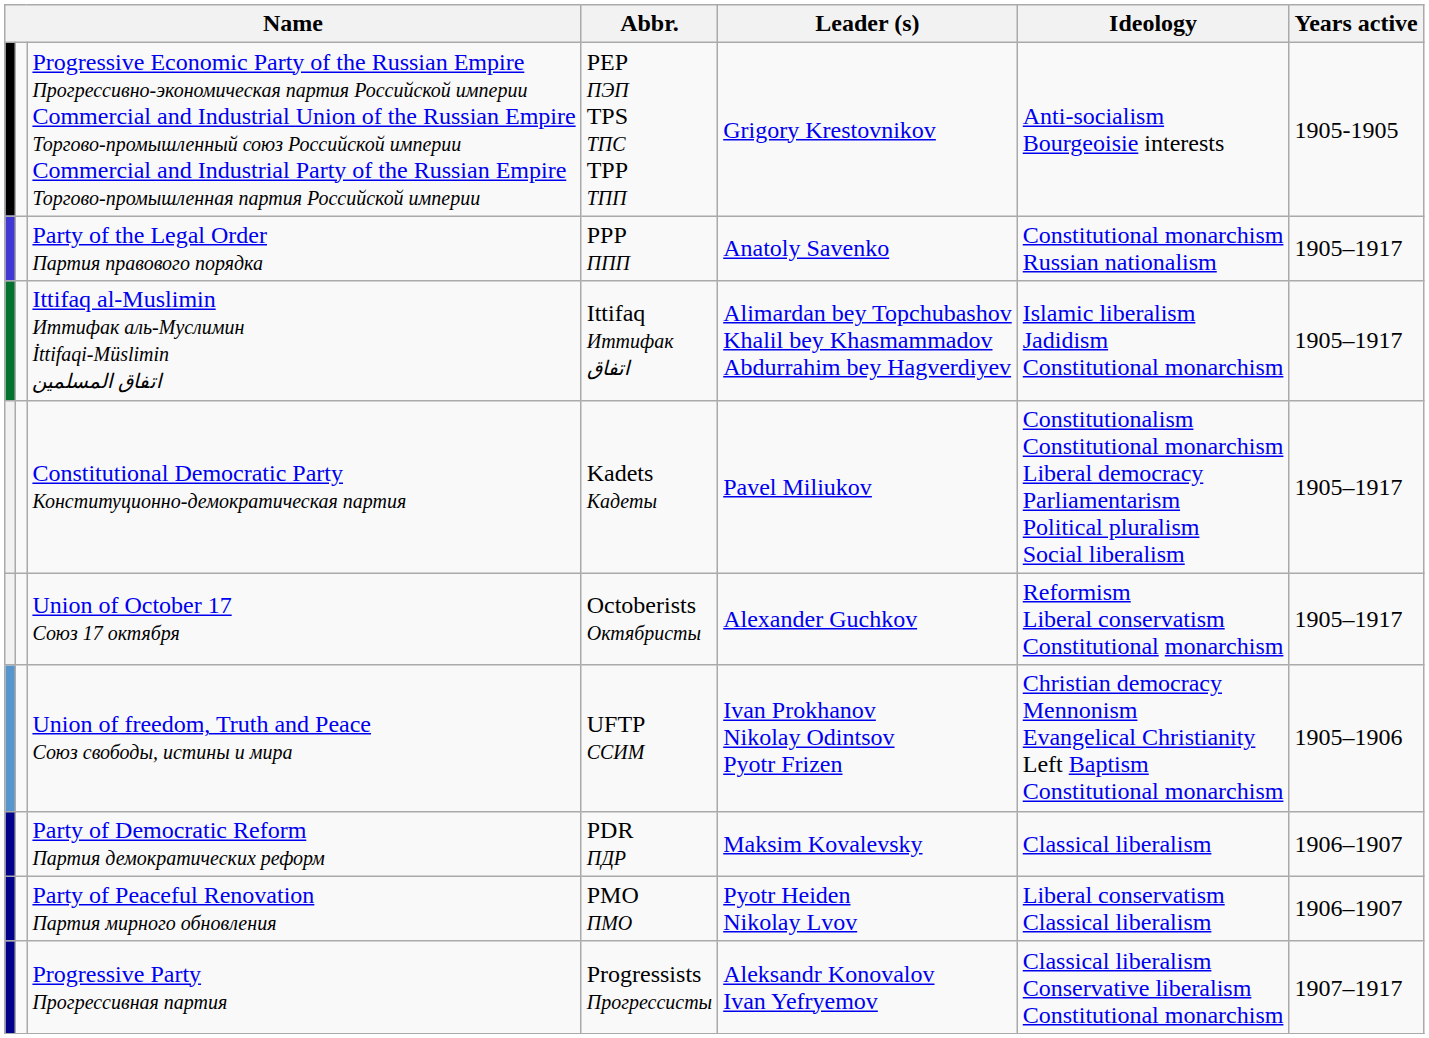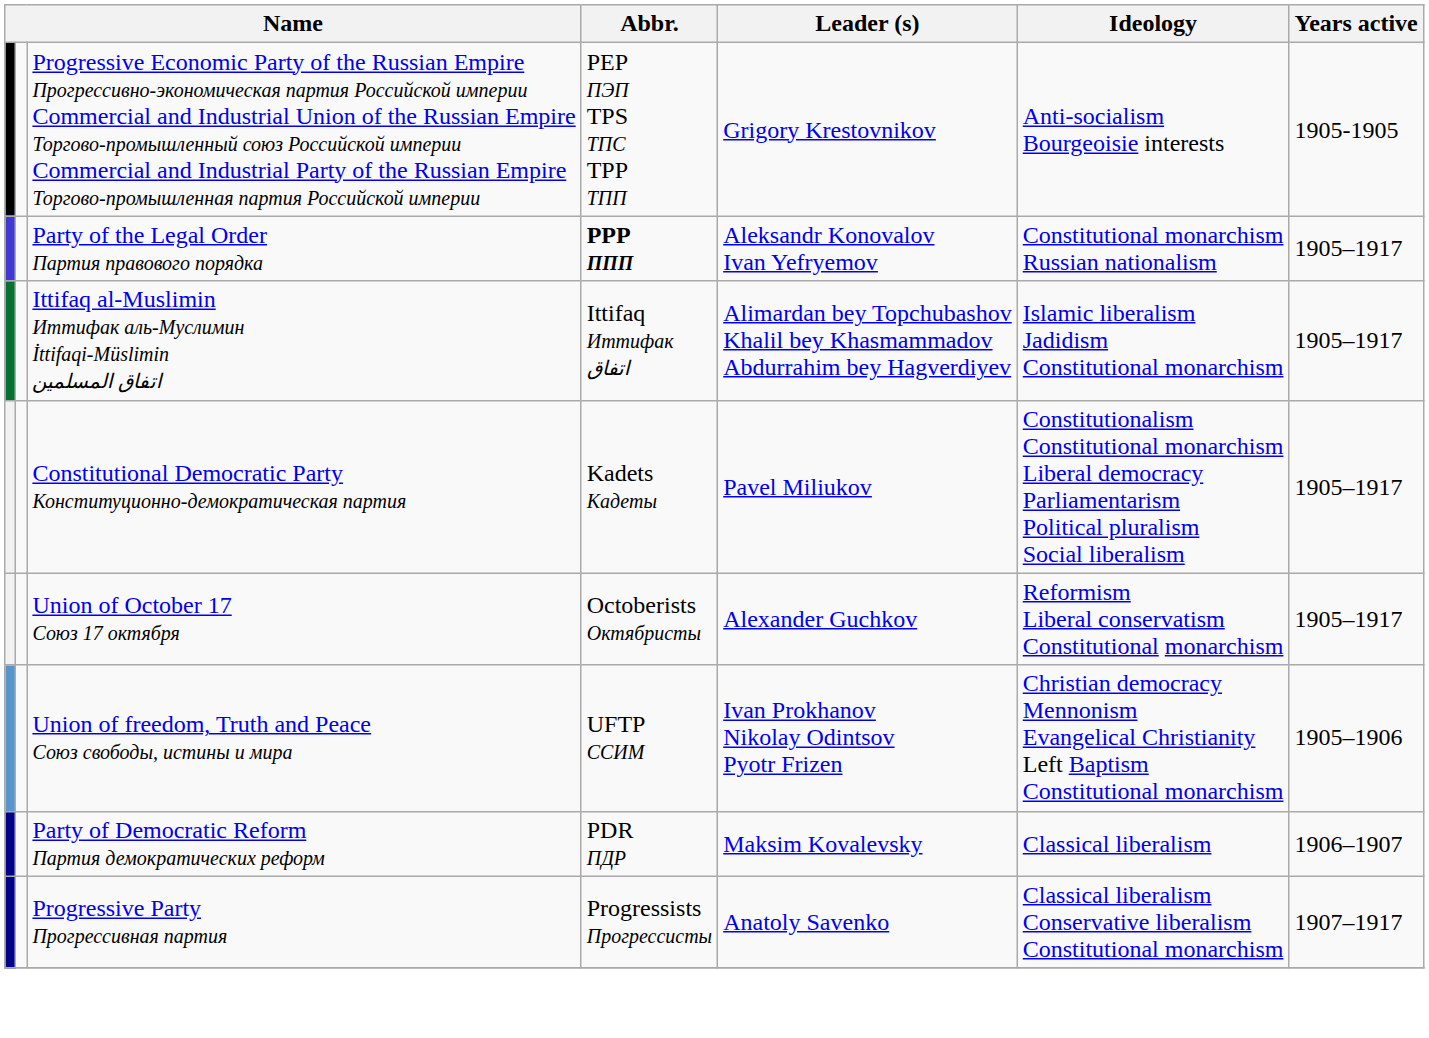Party of the Legal Order Партия правового порядка | Abbr.: normal -> bold
Party of the Legal Order Партия правового порядка | Leader (s): Anatoly Savenko -> Aleksandr Konovalov Ivan Yefryemov
- row: Party of Peaceful Renovation Партия мирного обновления | PMO ПМО | Pyotr Heiden Nikolay Lvov | Liberal conservatism Classical liberalism | 1906–1907
Progressive Party Прогрессивная партия | Leader (s): Aleksandr Konovalov Ivan Yefryemov -> Anatoly Savenko
